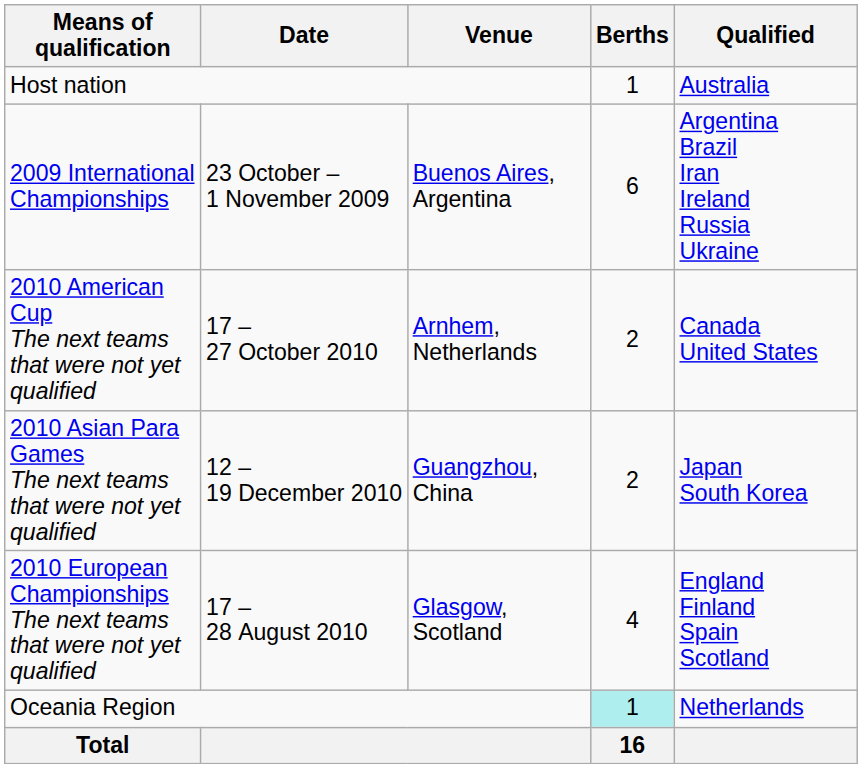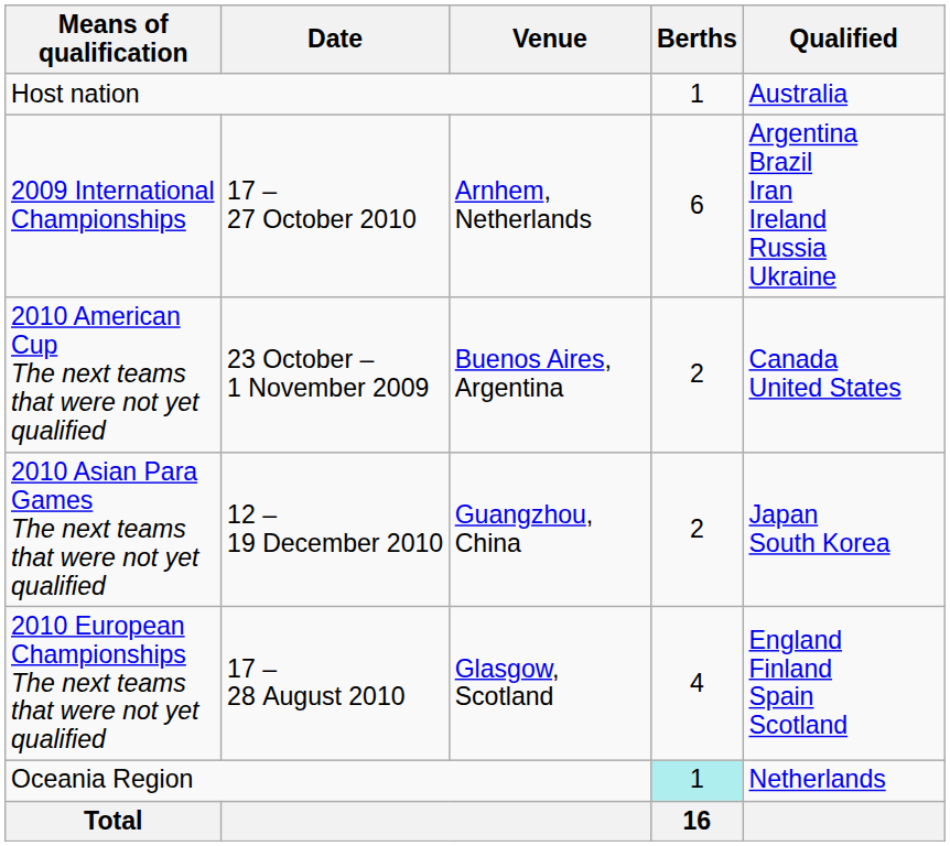2009 International Championships | Date: 23 October – 1 November 2009 -> 17 – 27 October 2010
2009 International Championships | Venue: Buenos Aires, Argentina -> Arnhem, Netherlands
2010 American Cup The next teams that were not yet qualified | Date: 17 – 27 October 2010 -> 23 October – 1 November 2009
2010 American Cup The next teams that were not yet qualified | Venue: Arnhem, Netherlands -> Buenos Aires, Argentina
